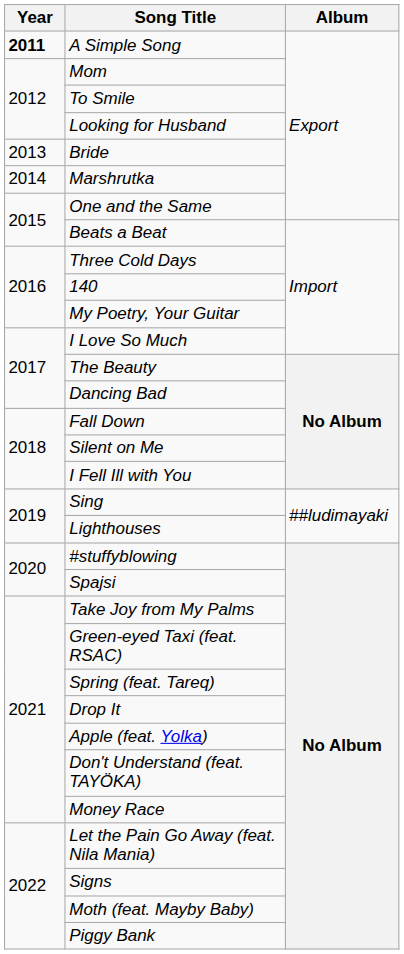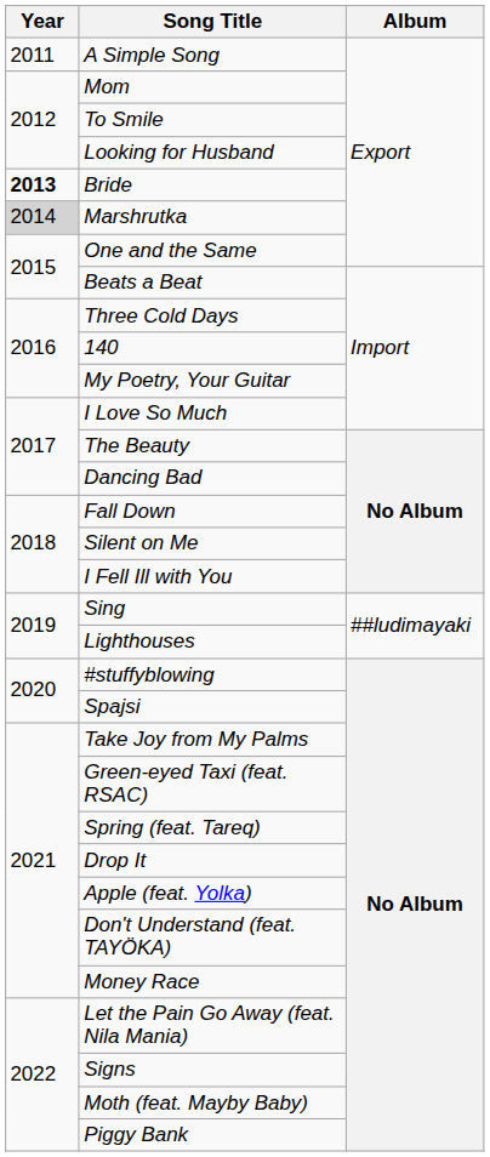A Simple Song | Year: bold -> normal
Bride | Year: normal -> bold
Marshrutka | Year: no background -> lightgrey background
